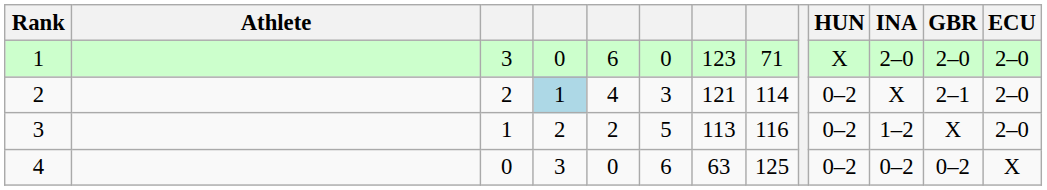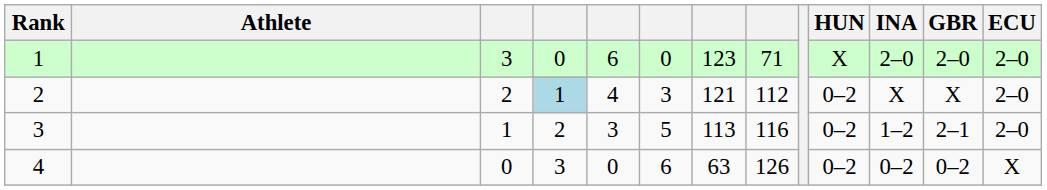row 3 | column 8: 114 -> 112
row 3 | GBR: 2–1 -> X
row 4 | column 5: 2 -> 3
row 4 | GBR: X -> 2–1
row 5 | column 8: 125 -> 126
